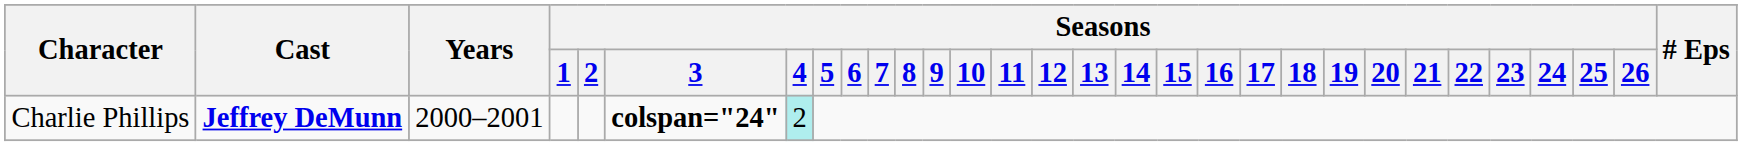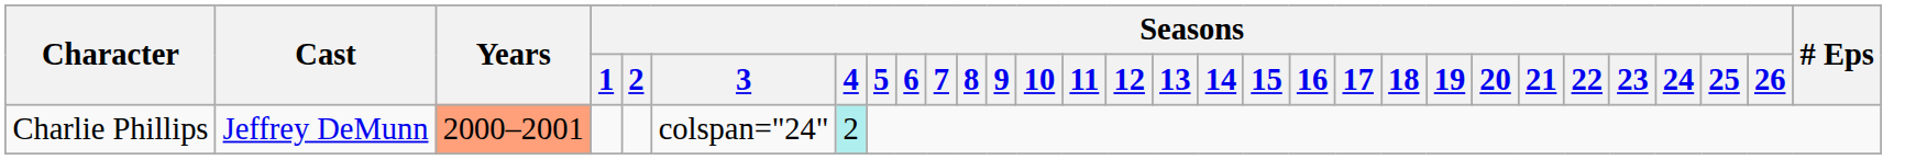Charlie Phillips | Cast: bold -> normal
Charlie Phillips | Years: no background -> lightsalmon background
Charlie Phillips | Seasons / 3: bold -> normal
